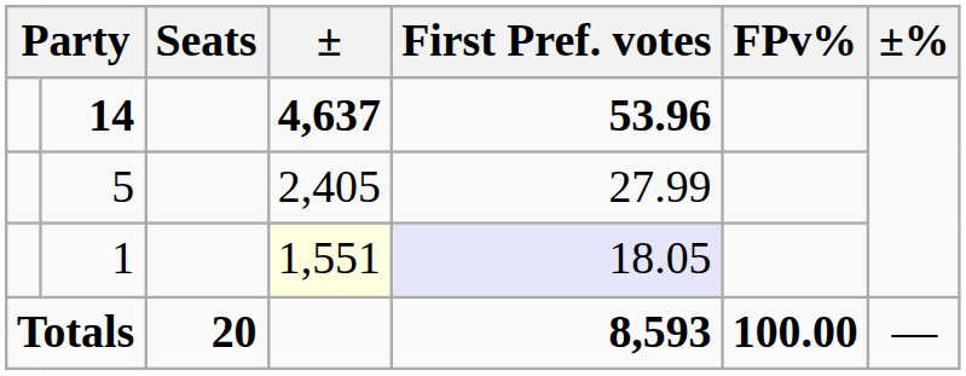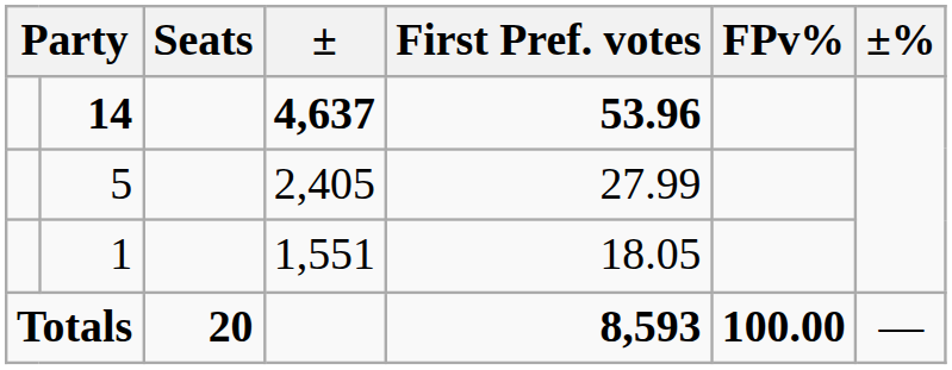1 | ±: lightyellow background -> no background
1 | First Pref. votes: lavender background -> no background
